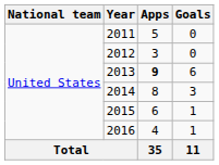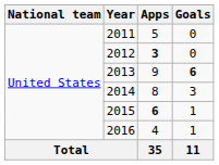2012 | Apps: normal -> bold
2013 | Apps: bold -> normal
2013 | Goals: normal -> bold
2015 | Apps: normal -> bold
